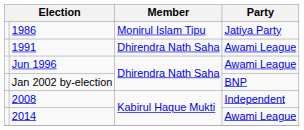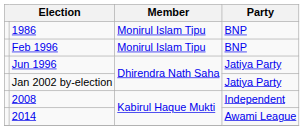1986 | Party: Jatiya Party -> BNP
- row: 1991 | Dhirendra Nath Saha | Awami League
+ row: Feb 1996 | Monirul Islam Tipu | BNP
Jun 1996 | Party: Awami League -> Jatiya Party
Jan 2002 by-election | Party: BNP -> Jatiya Party
